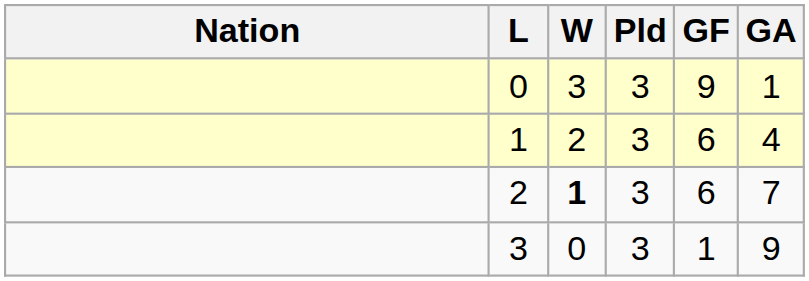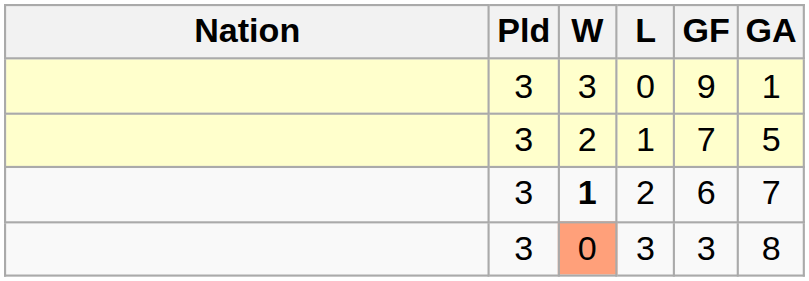columns swapped: Pld <-> L
row 3 | GF: 6 -> 7
row 3 | GA: 4 -> 5
row 5 | W: no background -> lightsalmon background
row 5 | GF: 1 -> 3
row 5 | GA: 9 -> 8
